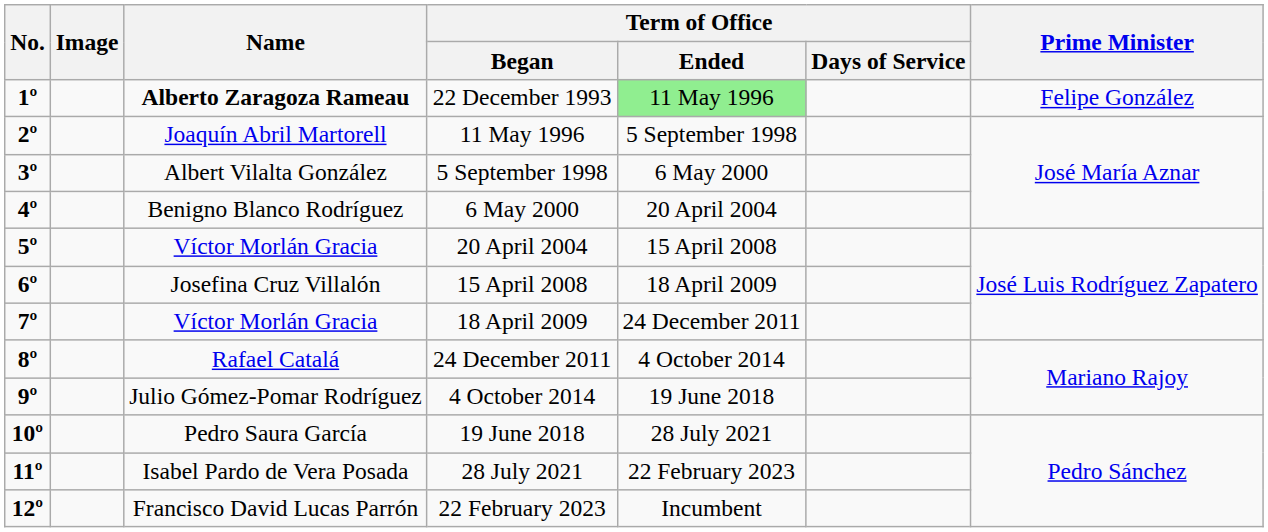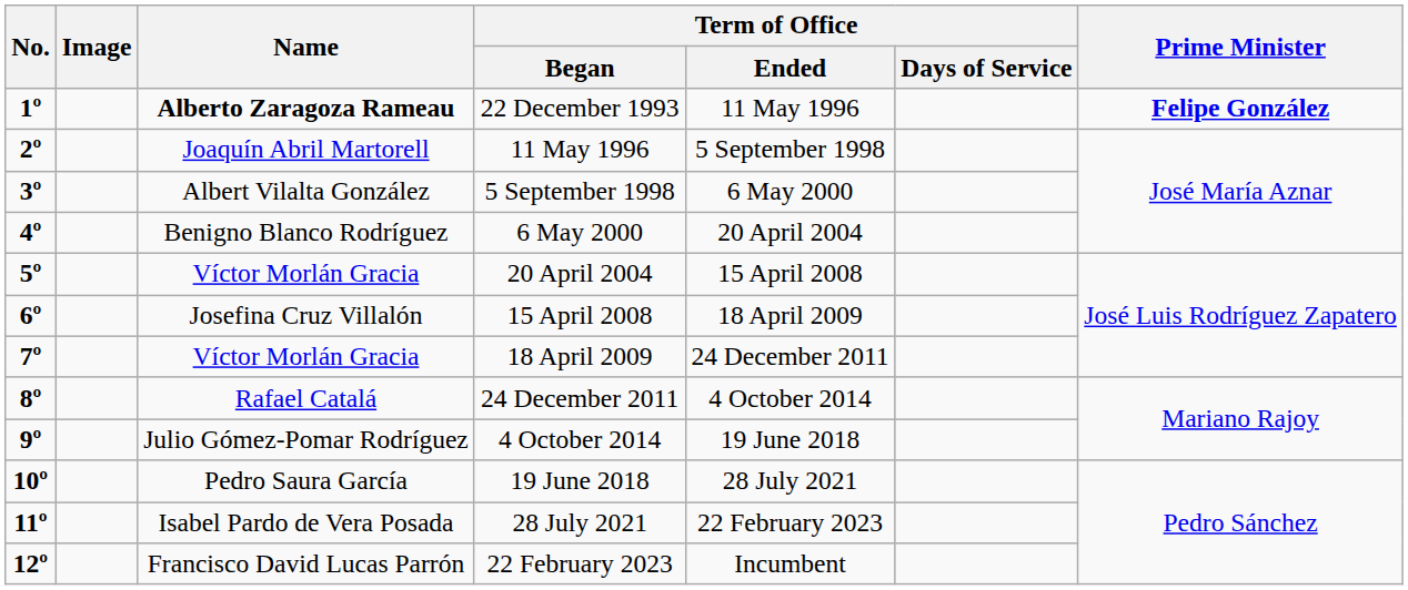22 December 1993 | Term of Office / Ended: lightgreen background -> no background
22 December 1993 | Prime Minister: normal -> bold
